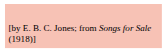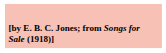row 1 | column 1: normal -> bold
